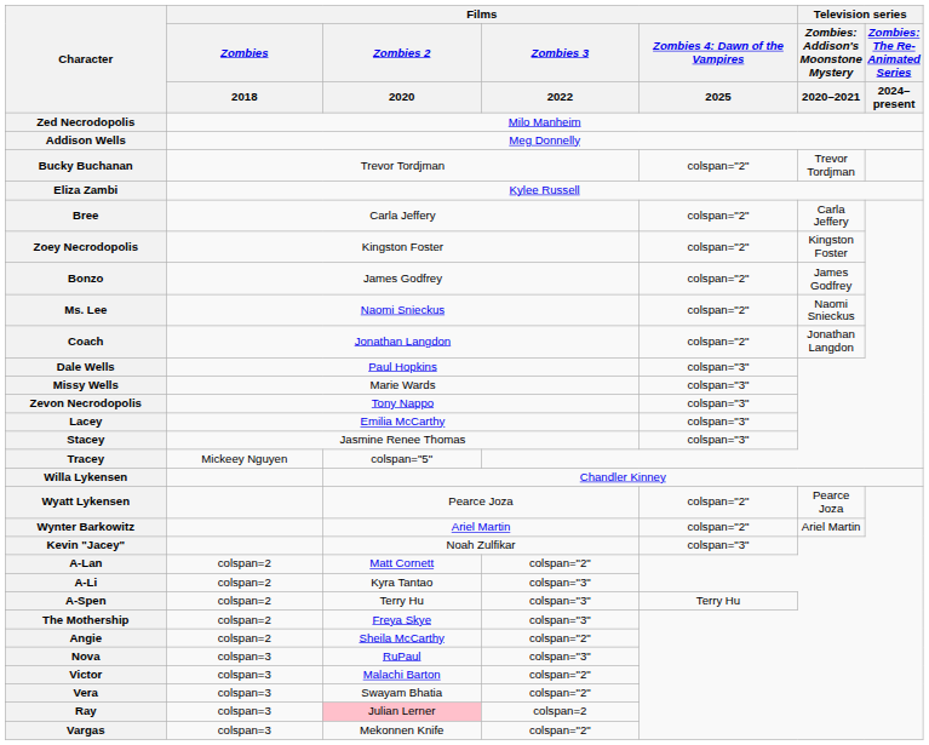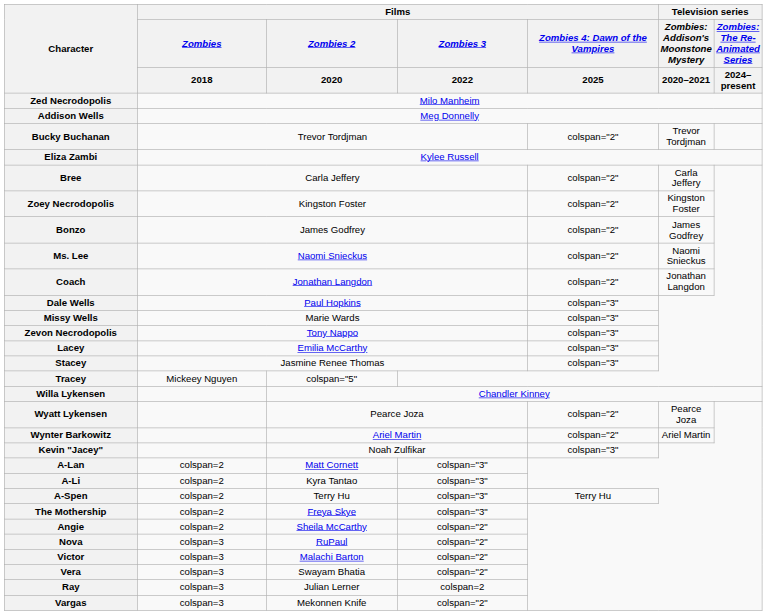A-Lan | Films / Zombies 3 / 2022: colspan="2" -> colspan="3"
Nova | Films / Zombies 3 / 2022: colspan="3" -> colspan="2"
Ray | Films / Zombies 2 / 2020: pink background -> no background
